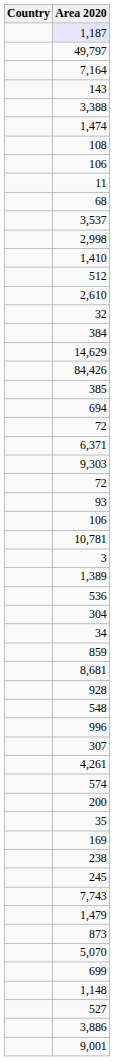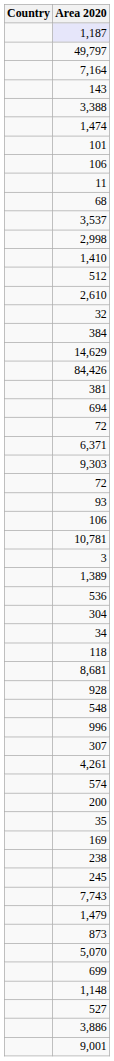row 8 | Area 2020: 108 -> 101
row 21 | Area 2020: 385 -> 381
row 35 | Area 2020: 859 -> 118
